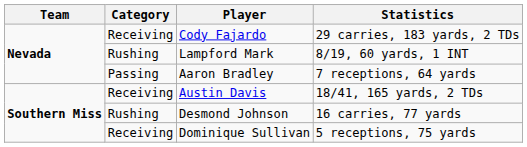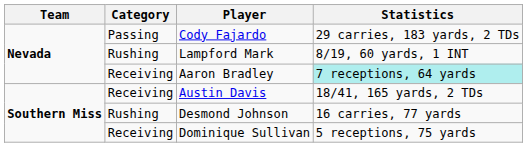Cody Fajardo | Category: Receiving -> Passing
Aaron Bradley | Category: Passing -> Receiving
Aaron Bradley | Statistics: no background -> paleturquoise background
